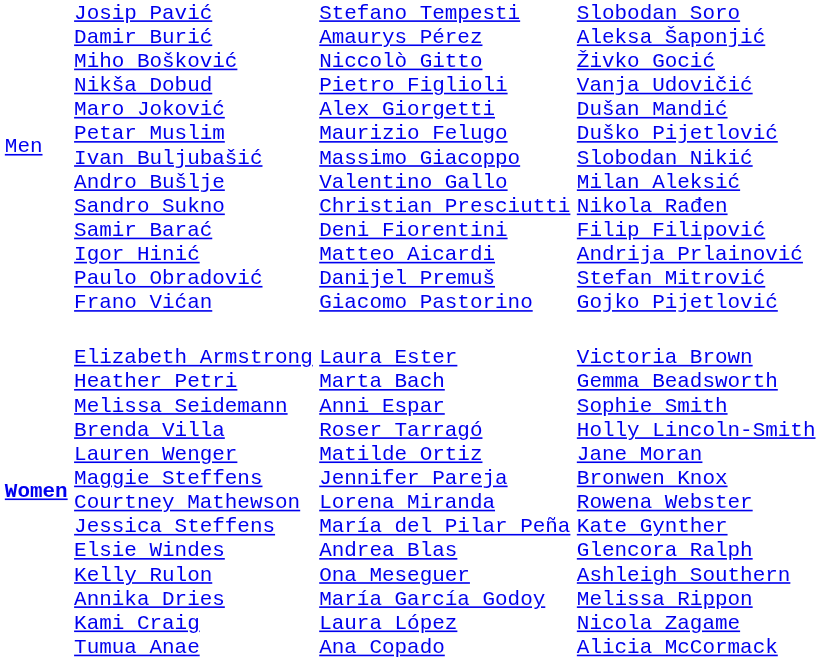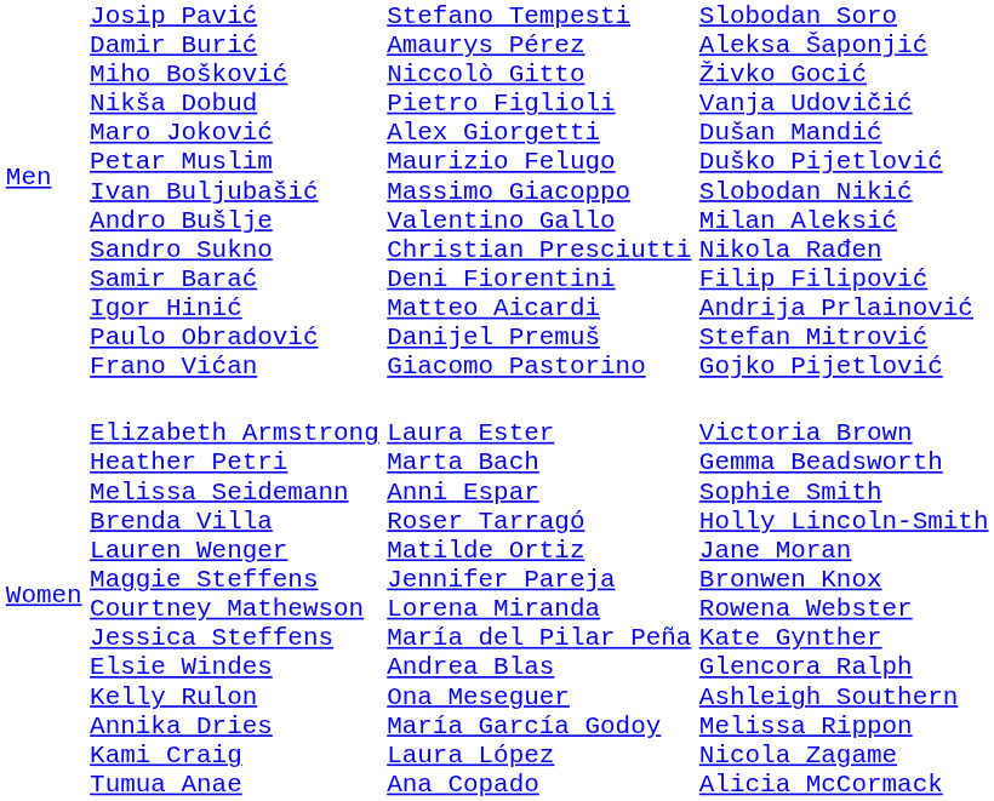Women | column 1: bold -> normal
